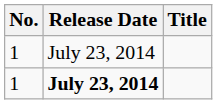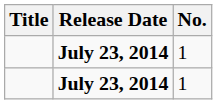columns swapped: No. <-> Title
row 2 | Release Date: normal -> bold
